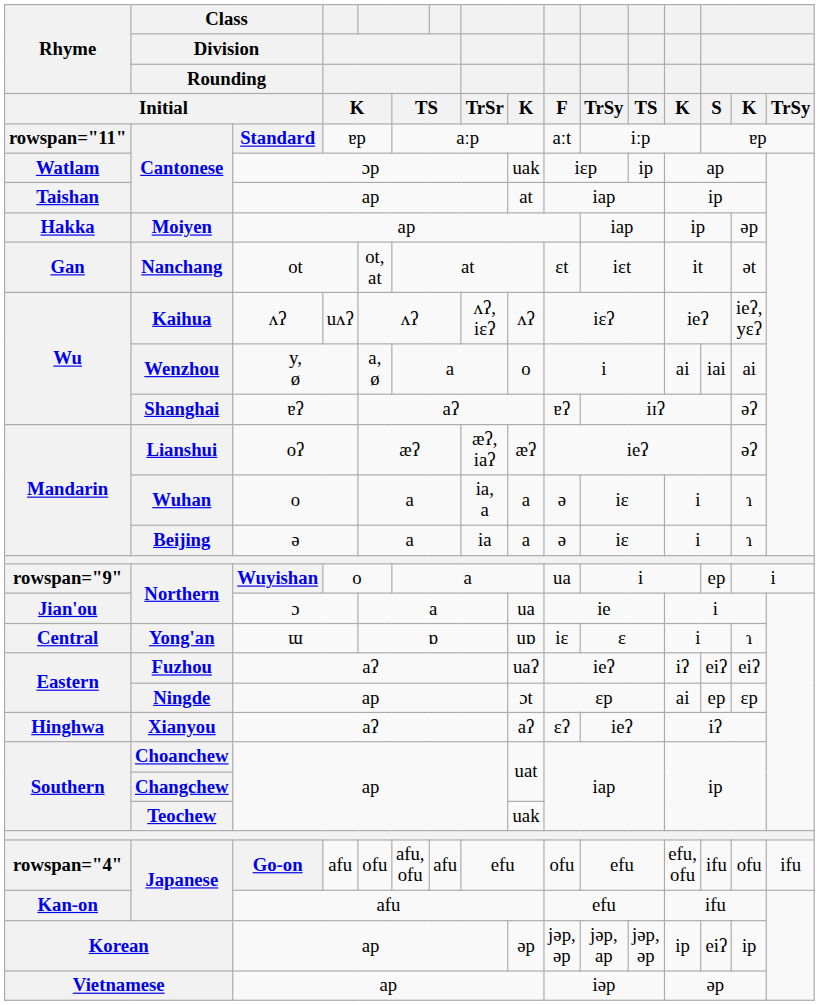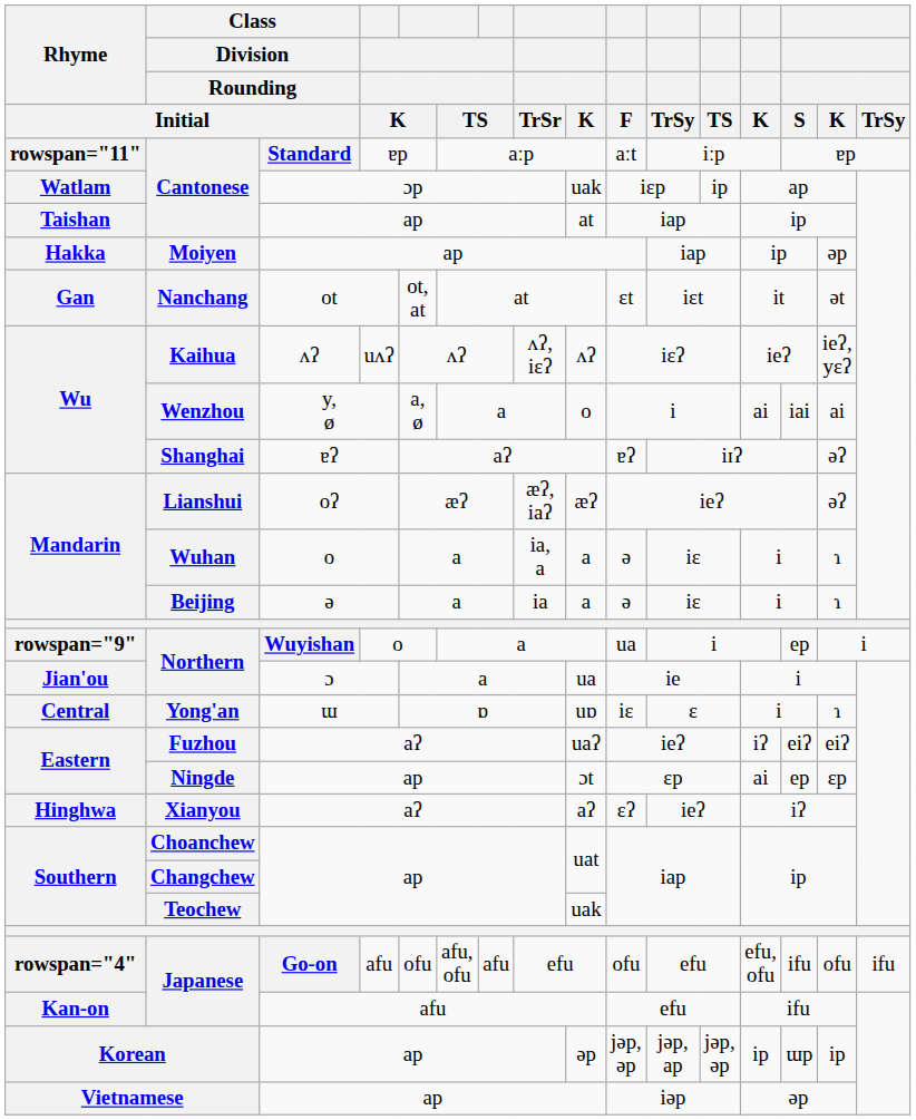Korean | S: eiʔ -> ɯp
